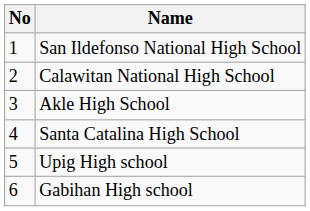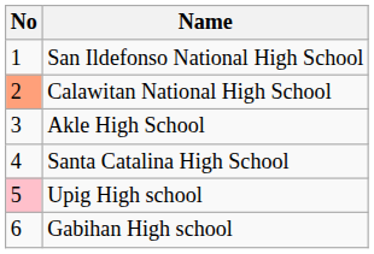Calawitan National High School | No: no background -> lightsalmon background
Upig High school | No: no background -> pink background
